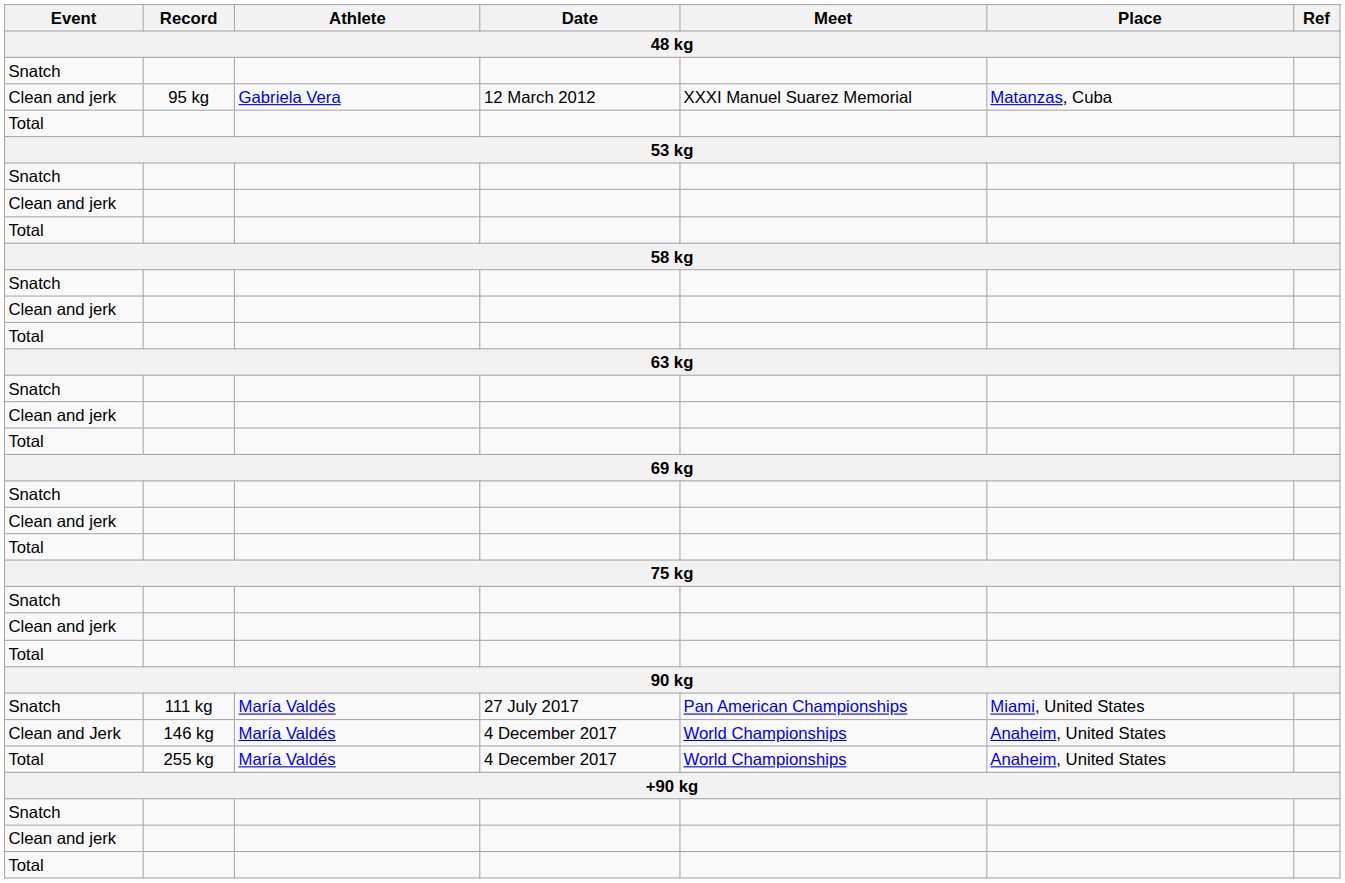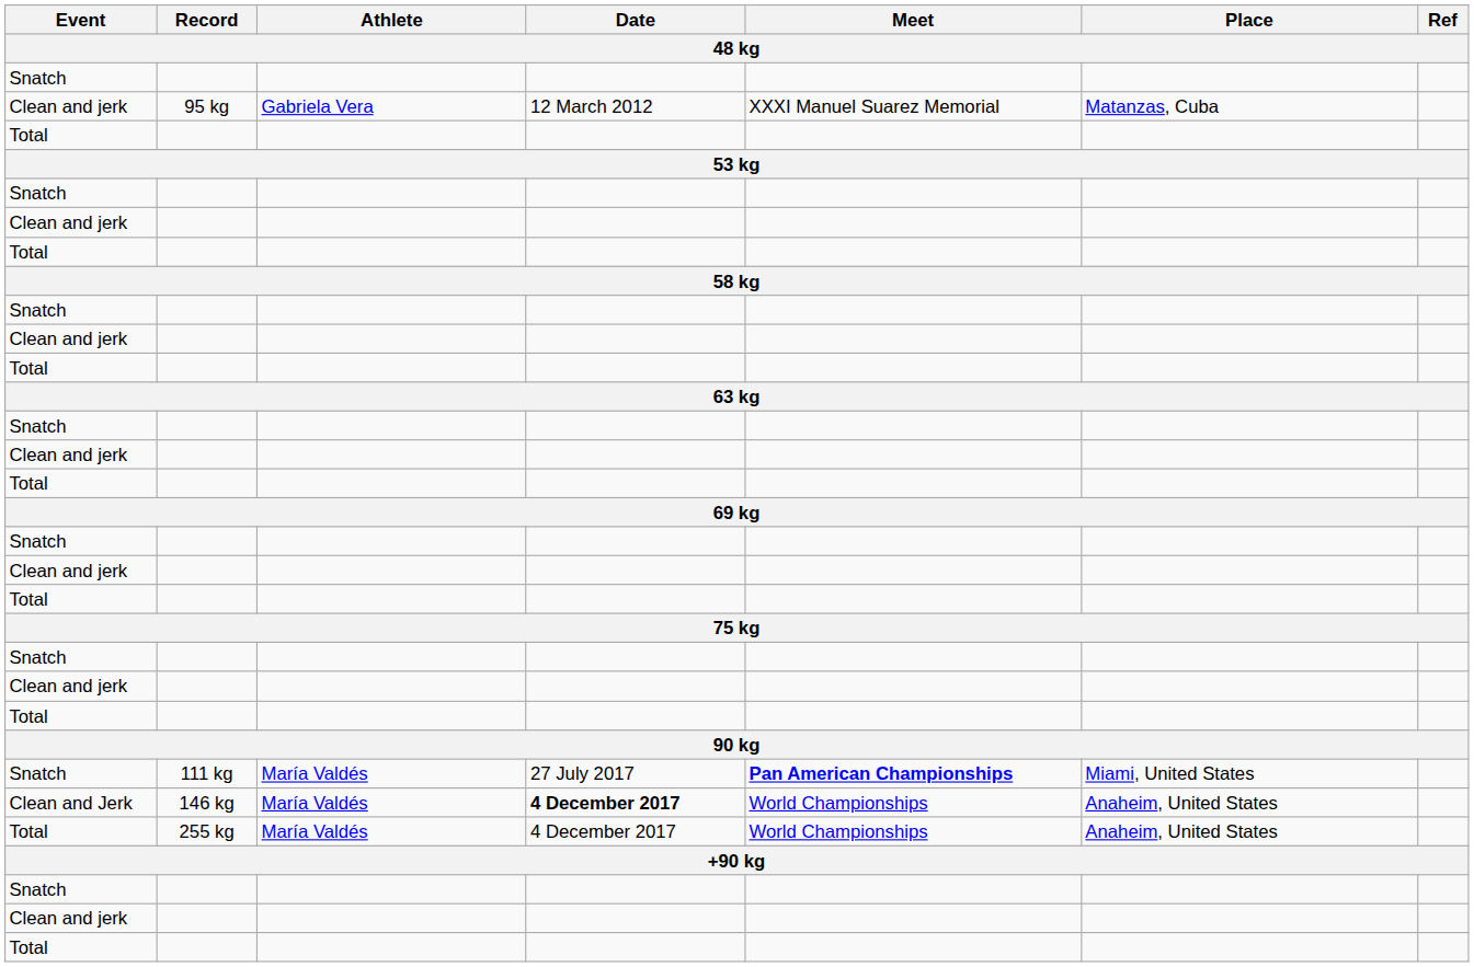111 kg | Meet: normal -> bold
146 kg | Date: normal -> bold
